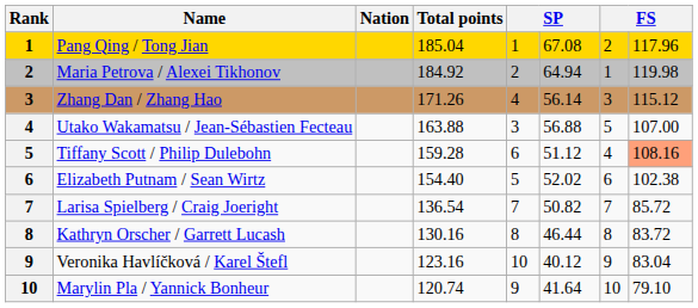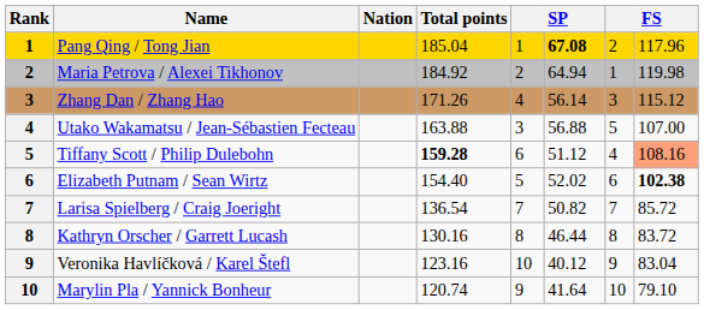Pang Qing / Tong Jian | column 6: normal -> bold
Tiffany Scott / Philip Dulebohn | Total points: normal -> bold
Elizabeth Putnam / Sean Wirtz | column 8: normal -> bold
